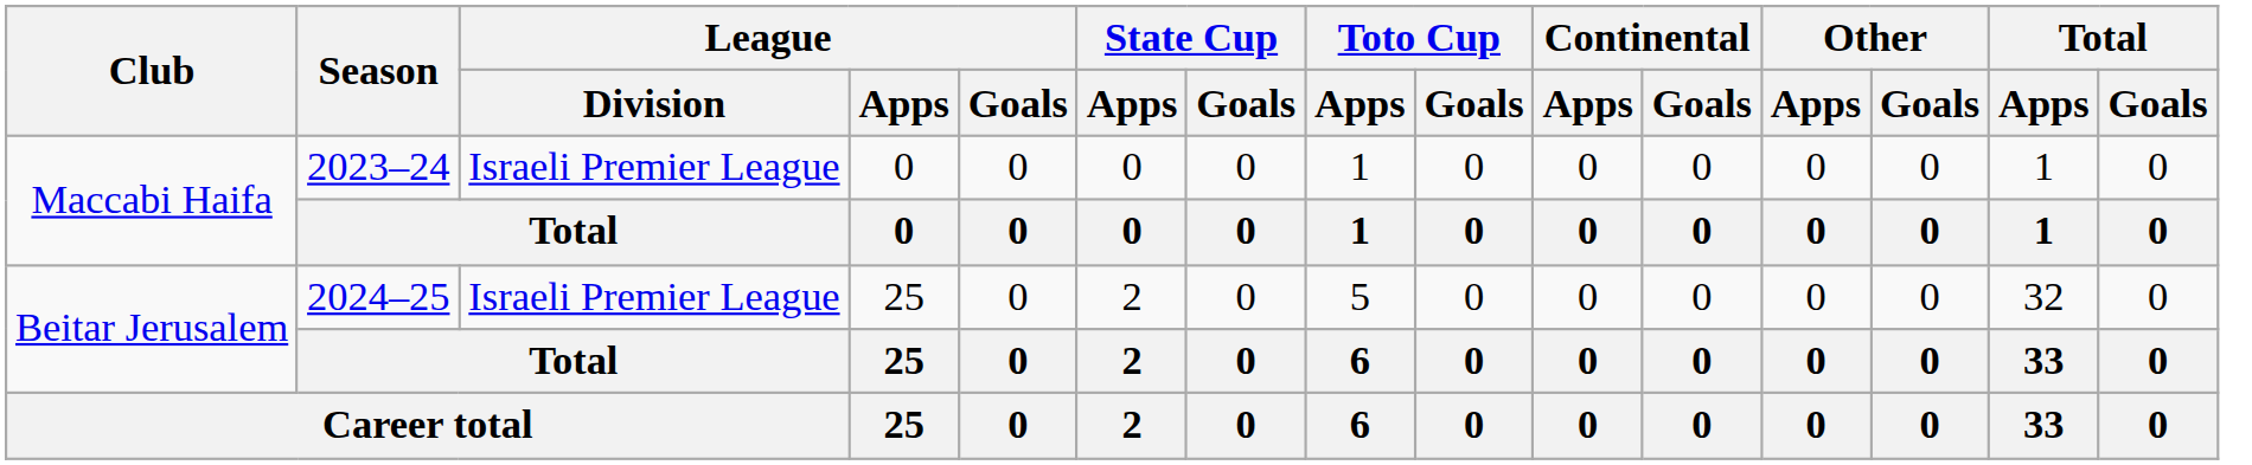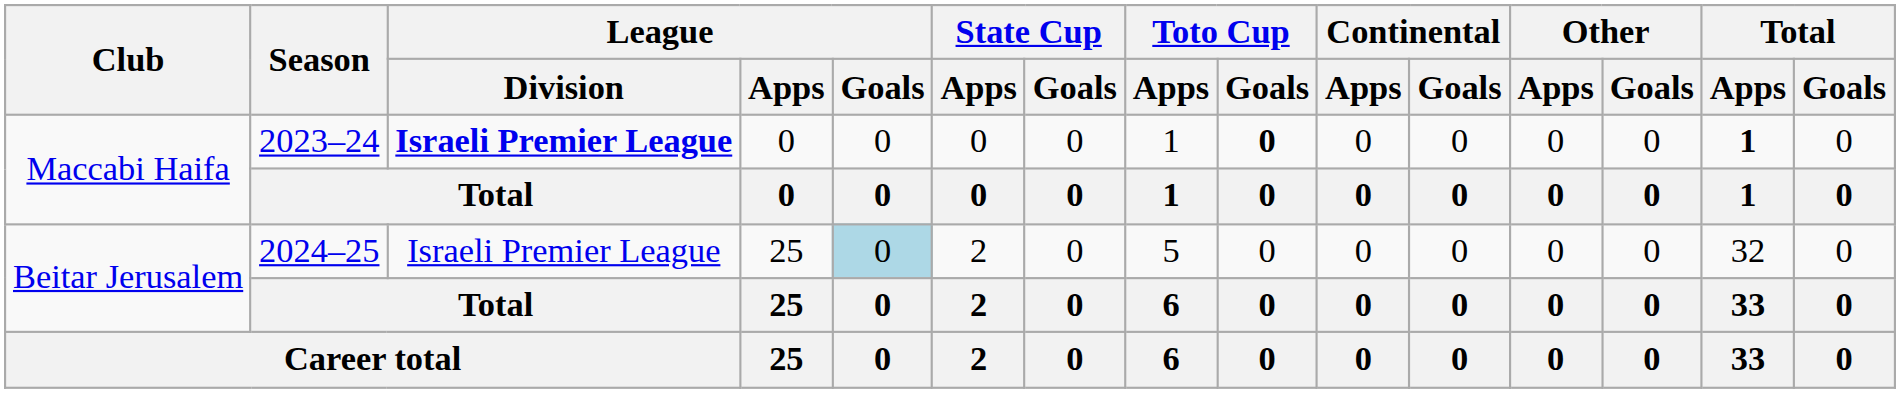Maccabi Haifa / 2023–24 | League / Division: normal -> bold
Maccabi Haifa / 2023–24 | Toto Cup / Goals: normal -> bold
Maccabi Haifa / 2023–24 | Total / Apps: normal -> bold
Beitar Jerusalem / 2024–25 | League / Goals: no background -> lightblue background
